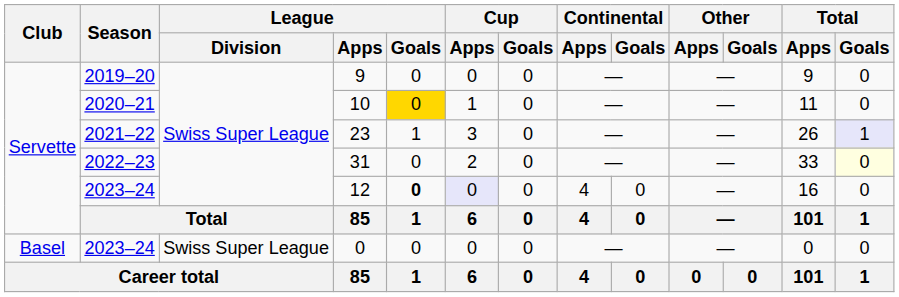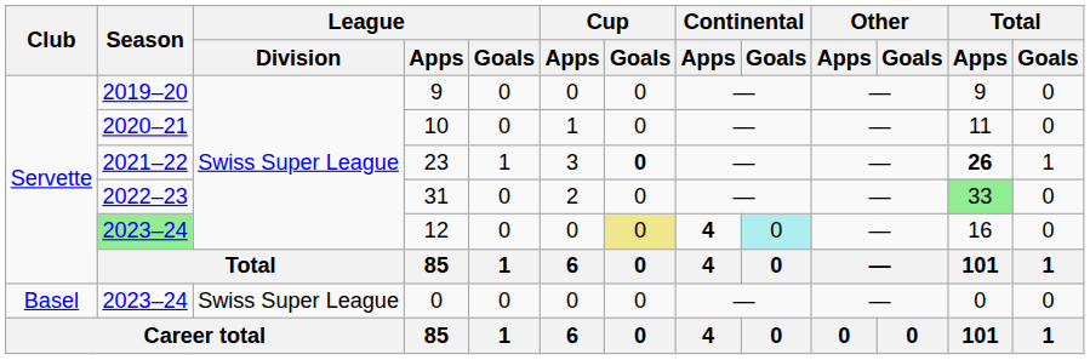10 | League / Goals: gold background -> no background
23 | Cup / Goals: normal -> bold
23 | Total / Apps: normal -> bold
23 | Total / Goals: lavender background -> no background
31 | Total / Apps: no background -> lightgreen background
31 | Total / Goals: lightyellow background -> no background
12 | Season: no background -> lightgreen background
12 | League / Goals: bold -> normal
12 | Cup / Apps: lavender background -> no background
12 | Cup / Goals: no background -> khaki background
12 | Continental / Apps: normal -> bold
12 | Continental / Goals: no background -> paleturquoise background
